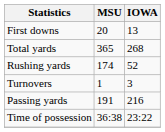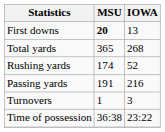First downs | MSU: normal -> bold
rows swapped: Passing yards <-> Turnovers
